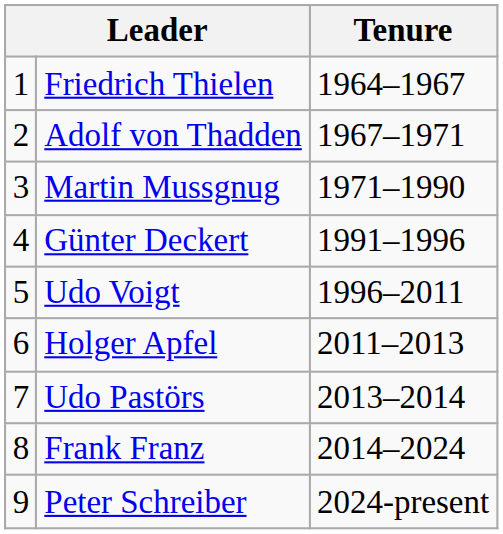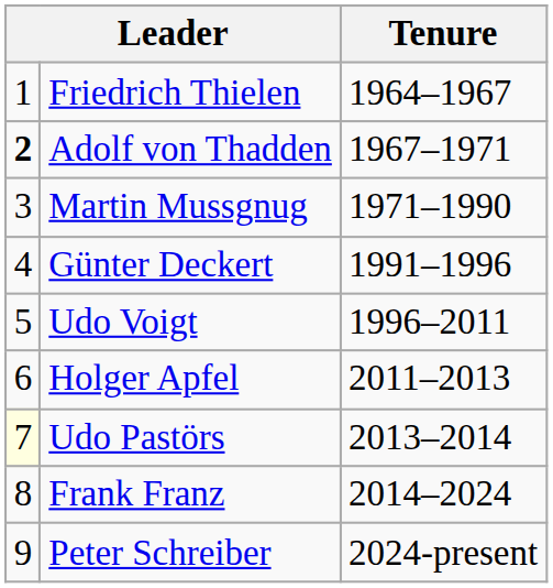Adolf von Thadden | column 1: normal -> bold
Udo Pastörs | column 1: no background -> lightyellow background
